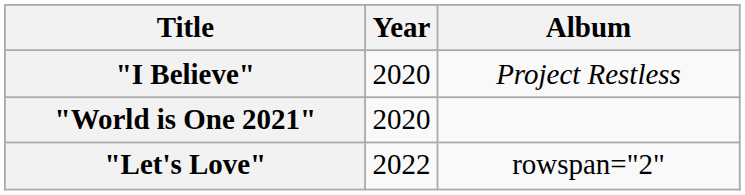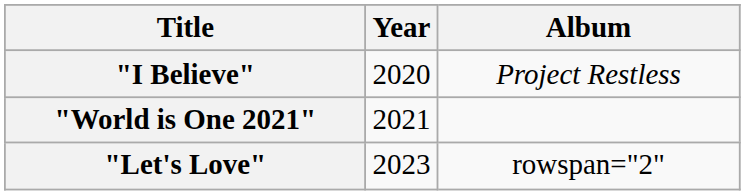"World is One 2021" | Year: 2020 -> 2021
"Let's Love" | Year: 2022 -> 2023
